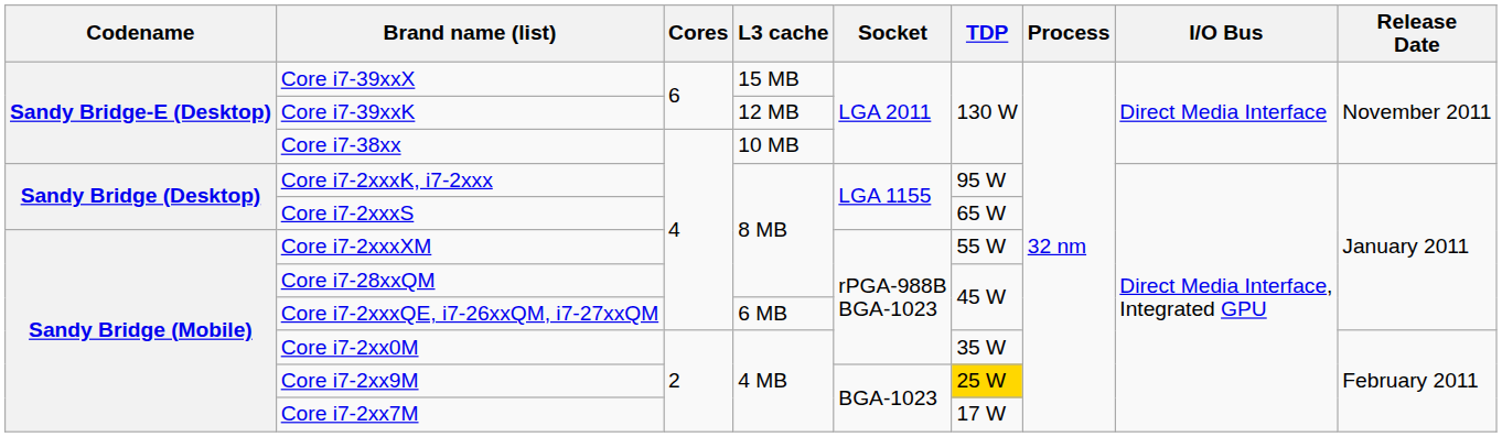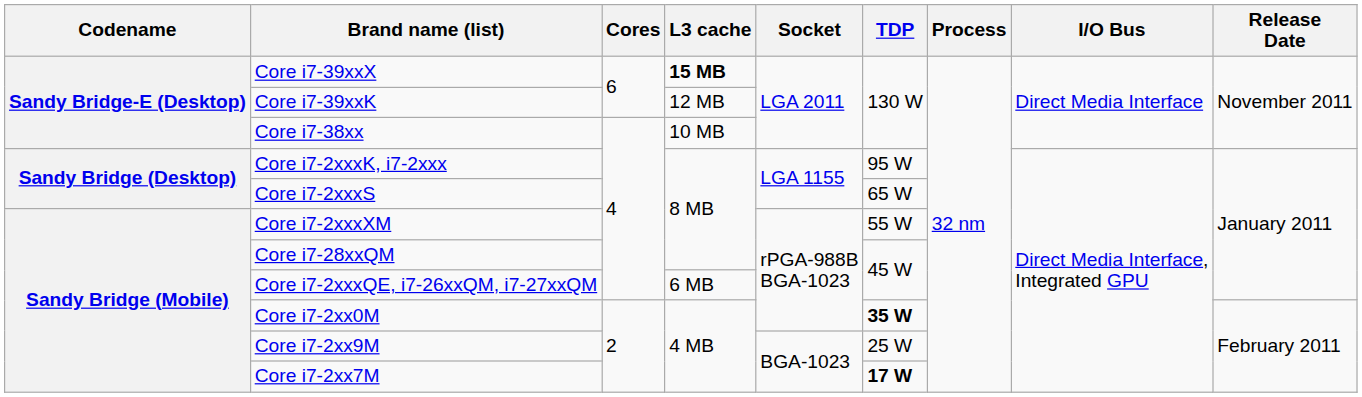Core i7-39xxX | L3 cache: normal -> bold
Core i7-2xx0M | TDP: normal -> bold
Core i7-2xx9M | TDP: gold background -> no background
Core i7-2xx7M | TDP: normal -> bold
